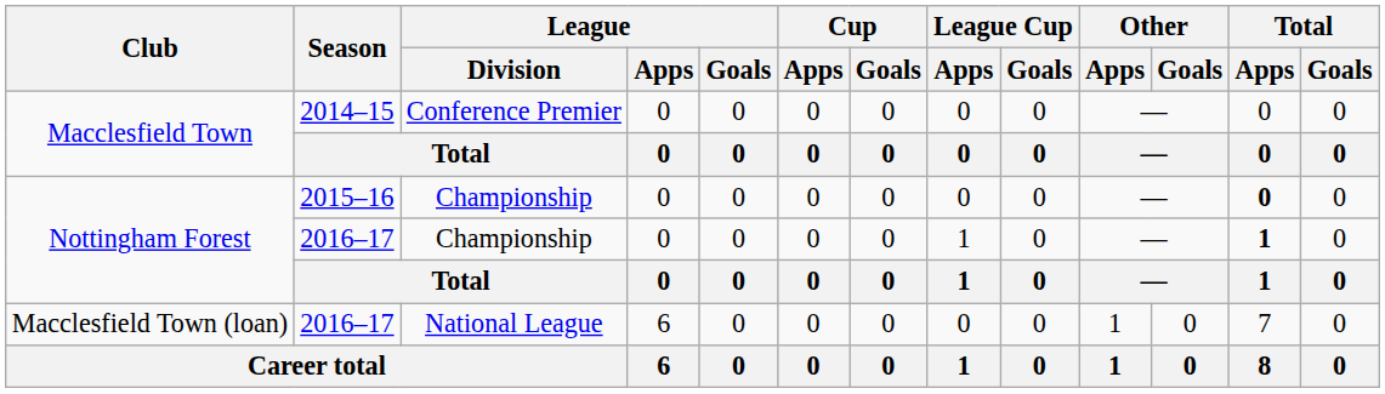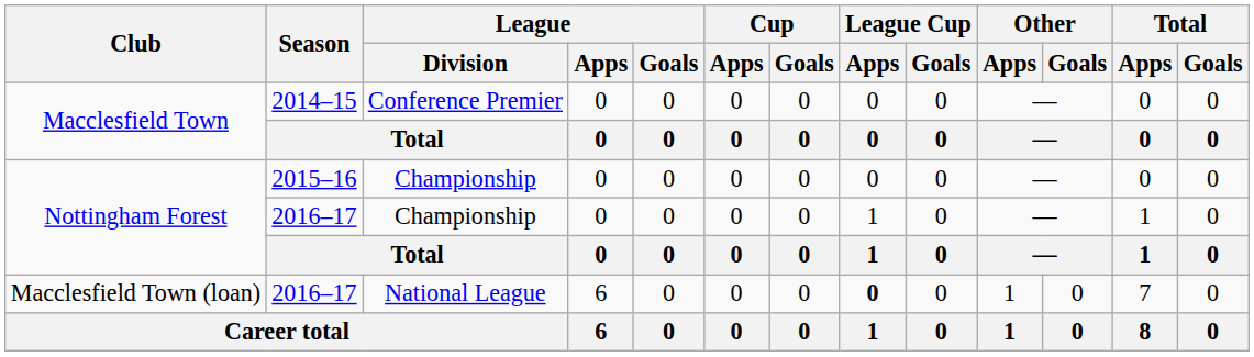Nottingham Forest / 2015–16 | Total / Apps: bold -> normal
Nottingham Forest / 2016–17 | Total / Apps: bold -> normal
Macclesfield Town (loan) | League Cup / Apps: normal -> bold
